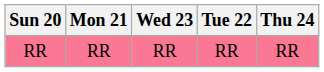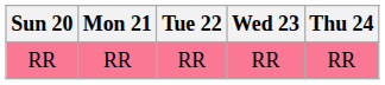columns swapped: Tue 22 <-> Wed 23
